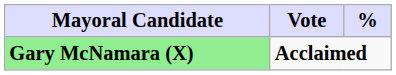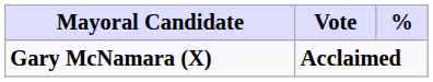Gary McNamara (X) | Mayoral Candidate: lightgreen background -> no background
